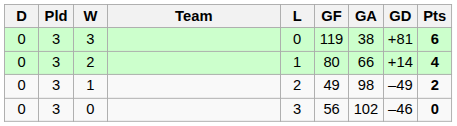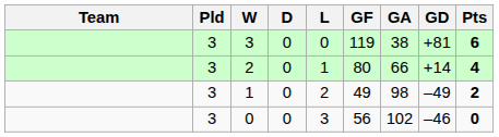columns swapped: Team <-> D
